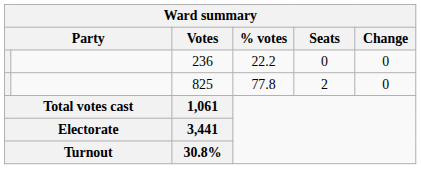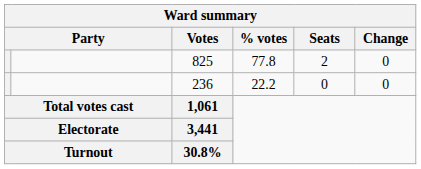rows swapped: 825 <-> 236
